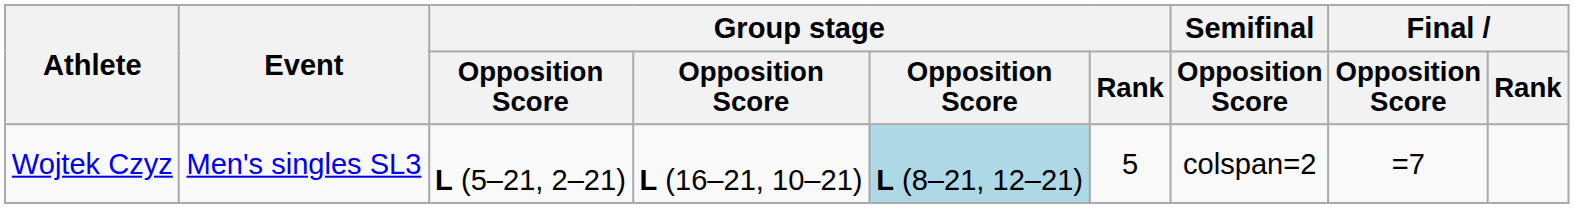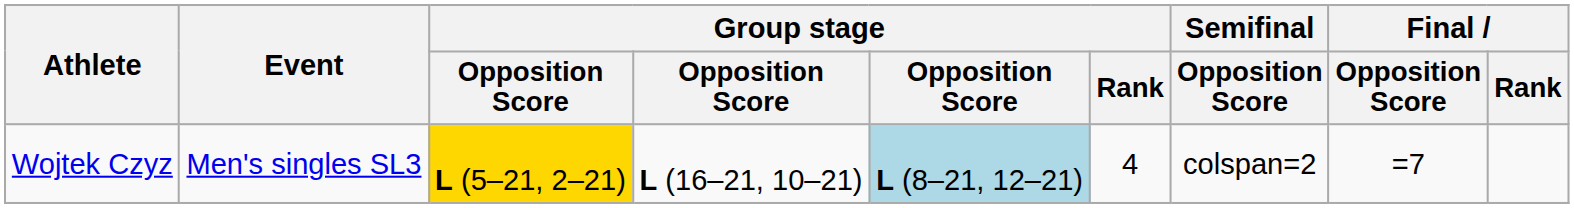Wojtek Czyz | column 3: no background -> gold background
Wojtek Czyz | Group stage / Rank: 5 -> 4
